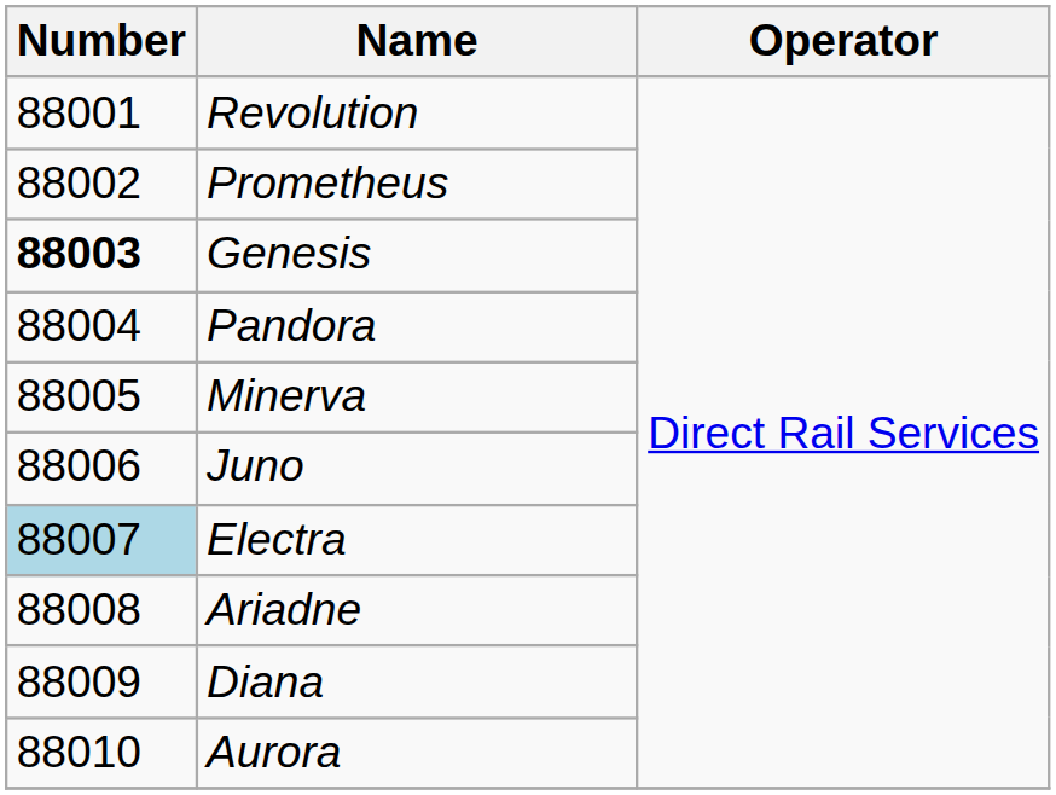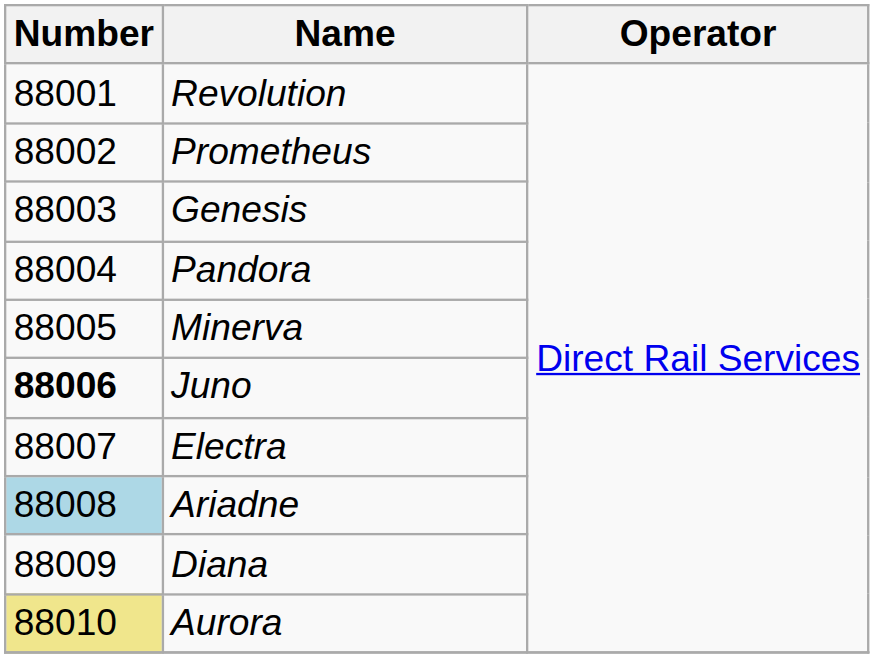Genesis | Number: bold -> normal
Juno | Number: normal -> bold
Electra | Number: lightblue background -> no background
Ariadne | Number: no background -> lightblue background
Aurora | Number: no background -> khaki background
